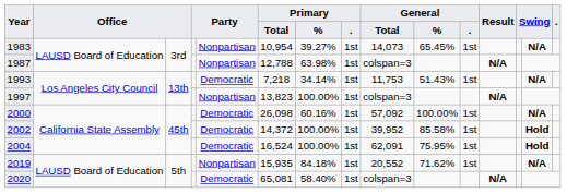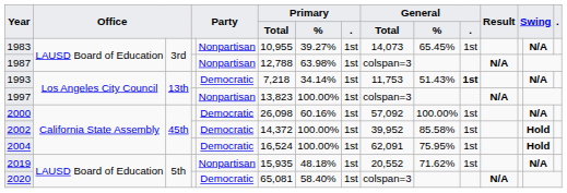1983 | Primary / Total: 10,954 -> 10,955
1993 | General / .: normal -> bold
2019 | Primary / %: 84.18% -> 48.18%
